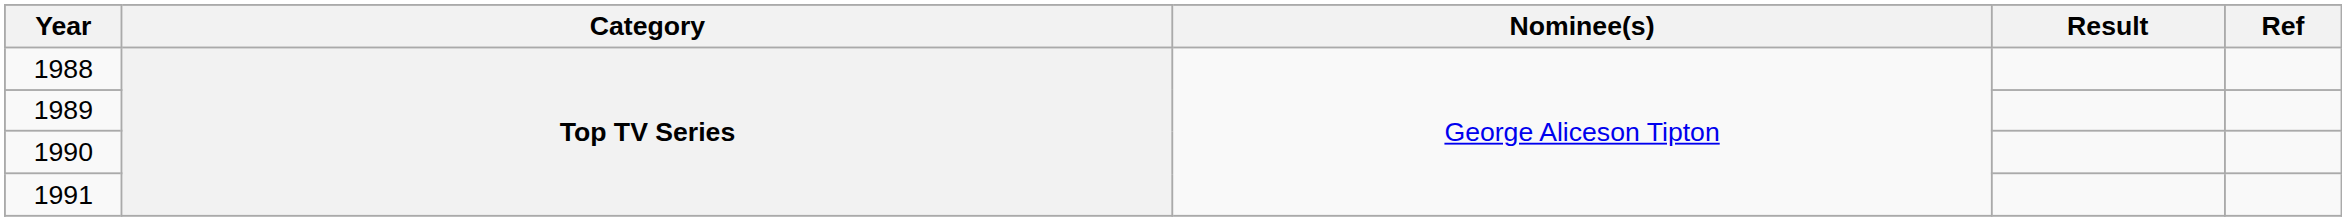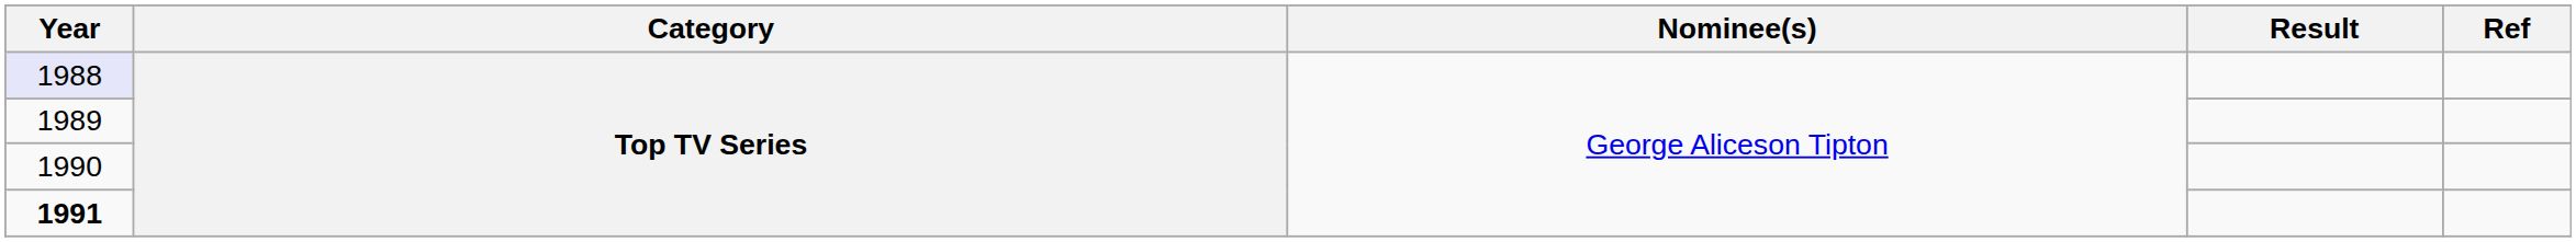1988 | Year: no background -> lavender background
1991 | Year: normal -> bold
